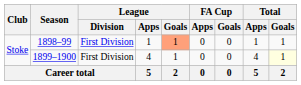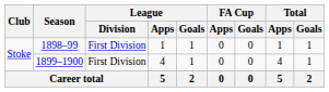1898–99 | League / Goals: lightsalmon background -> no background
1899–1900 | Total / Goals: lightyellow background -> no background
